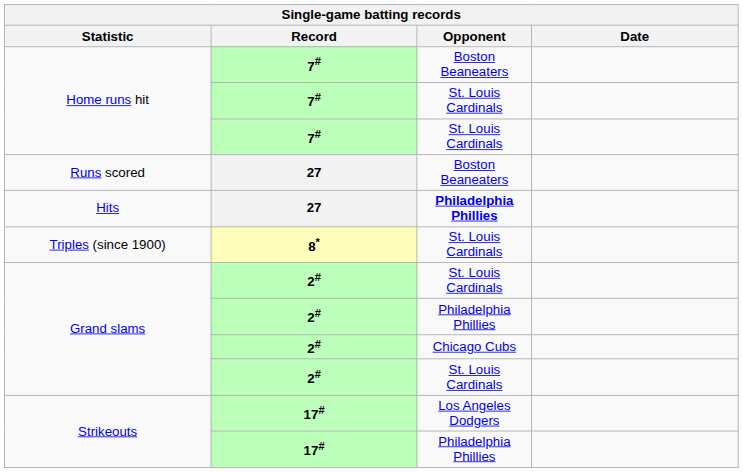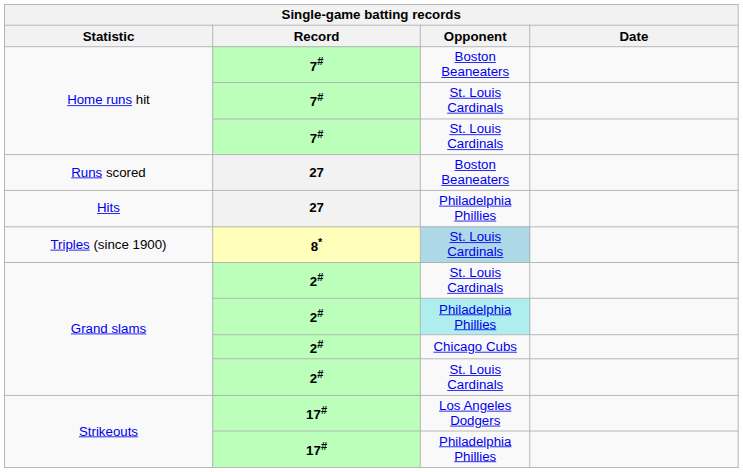Hits | Opponent: bold -> normal
Triples (since 1900) | Opponent: no background -> lightblue background
Grand slams / Philadelphia Phillies | Opponent: no background -> paleturquoise background
